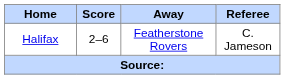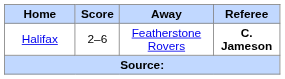Halifax | Referee: normal -> bold
